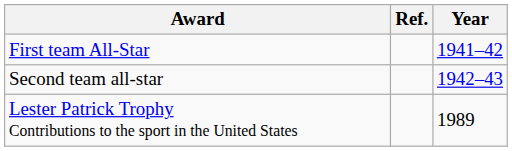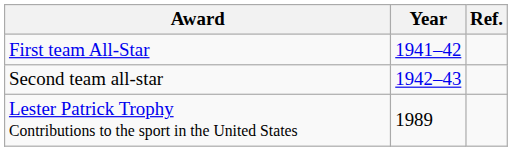columns swapped: Year <-> Ref.
